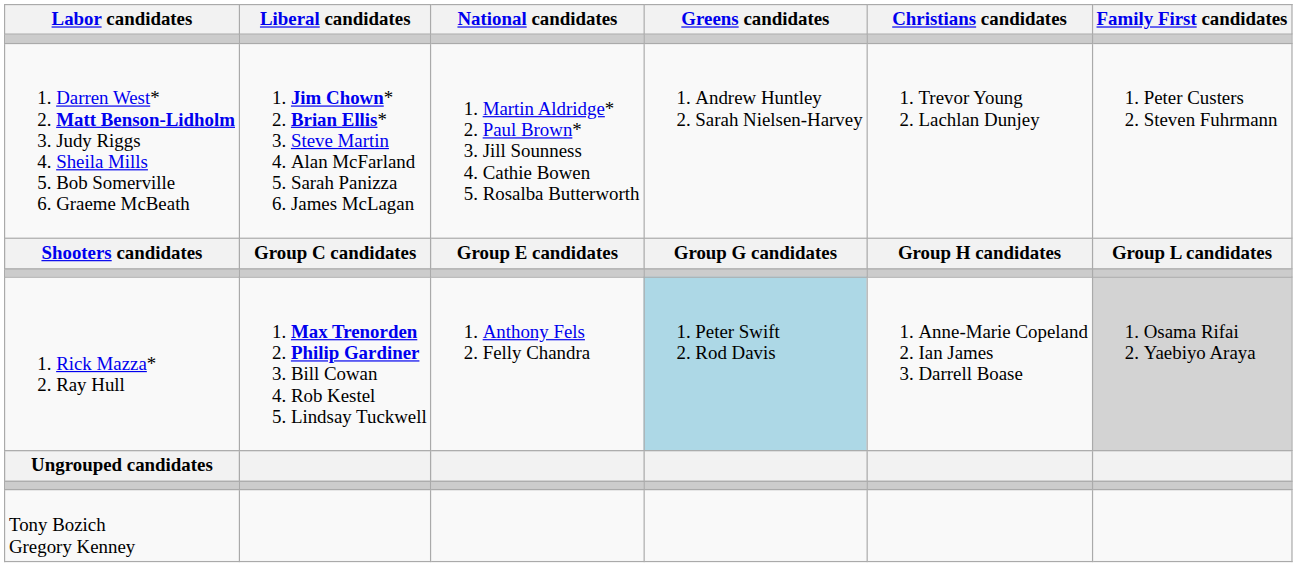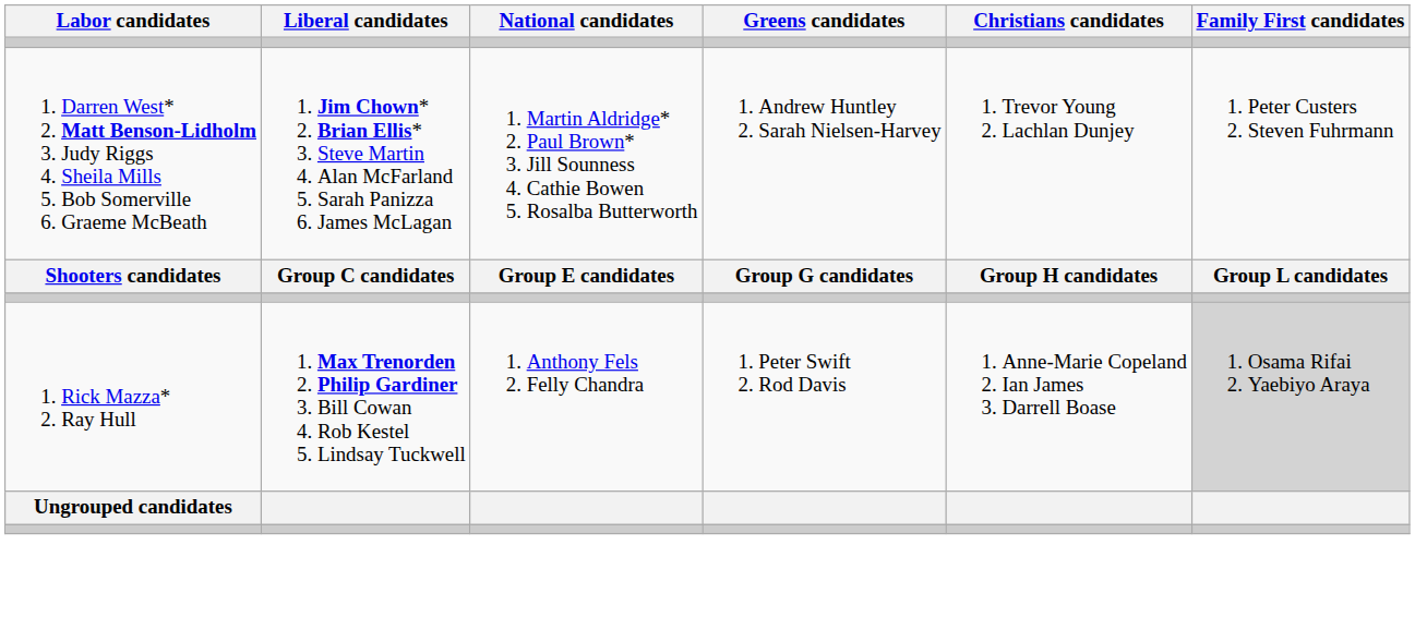Rick Mazza* Ray Hull | Greens candidates: lightblue background -> no background
- row: Tony Bozich Gregory Kenney
